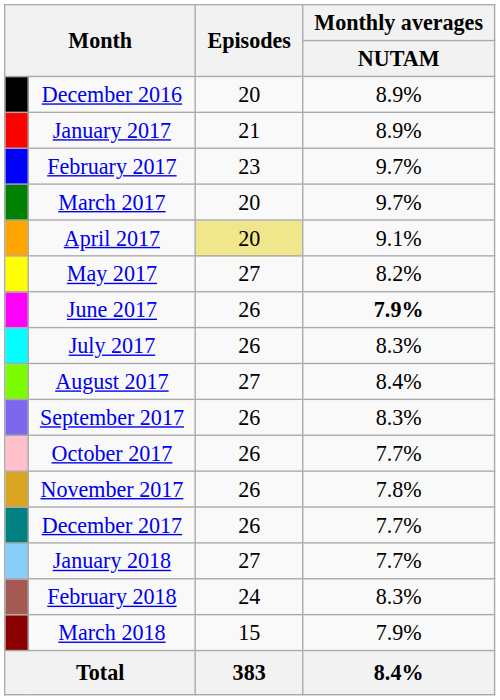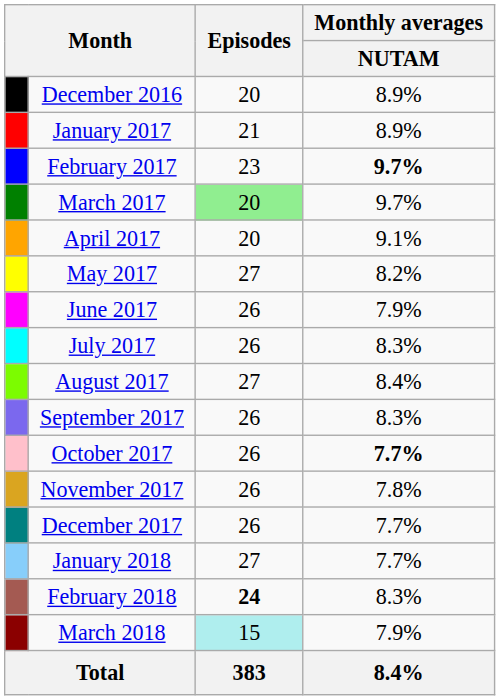February 2017 | Monthly averages / NUTAM: normal -> bold
March 2017 | Episodes: no background -> lightgreen background
April 2017 | Episodes: khaki background -> no background
June 2017 | Monthly averages / NUTAM: bold -> normal
October 2017 | Monthly averages / NUTAM: normal -> bold
February 2018 | Episodes: normal -> bold
March 2018 | Episodes: no background -> paleturquoise background
